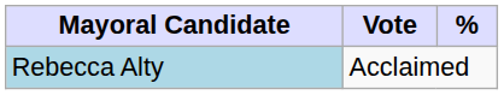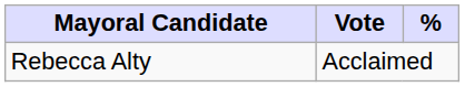Rebecca Alty | Mayoral Candidate: lightblue background -> no background
